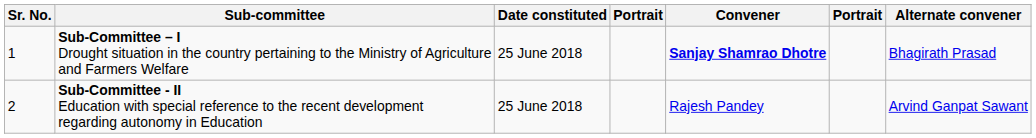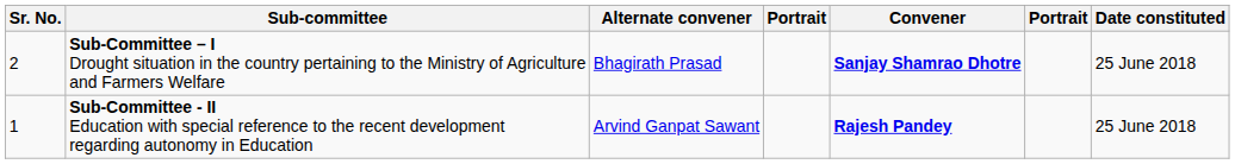columns swapped: Date constituted <-> Alternate convener
row 2 | Sr. No.: 1 -> 2
row 3 | Sr. No.: 2 -> 1
row 3 | Convener: normal -> bold
